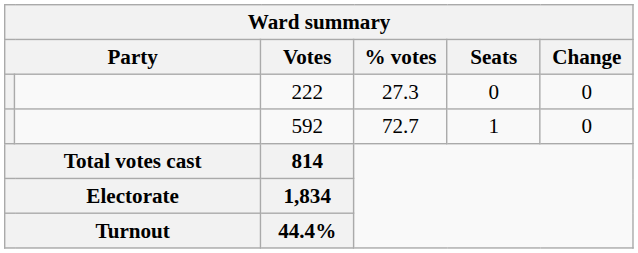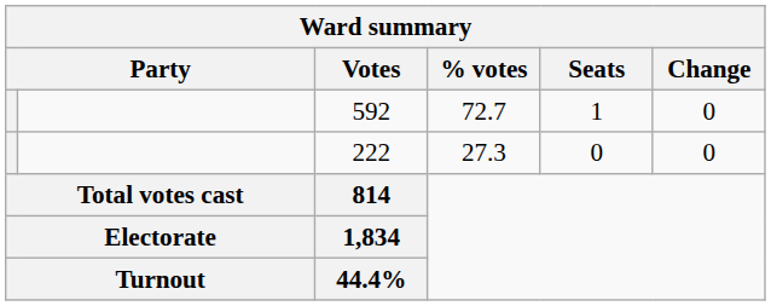rows swapped: 592 <-> 222
